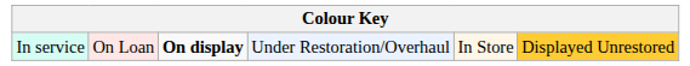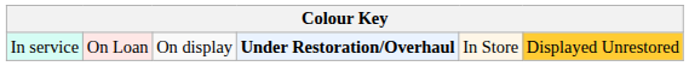In service | column 3: bold -> normal
In service | column 4: normal -> bold
